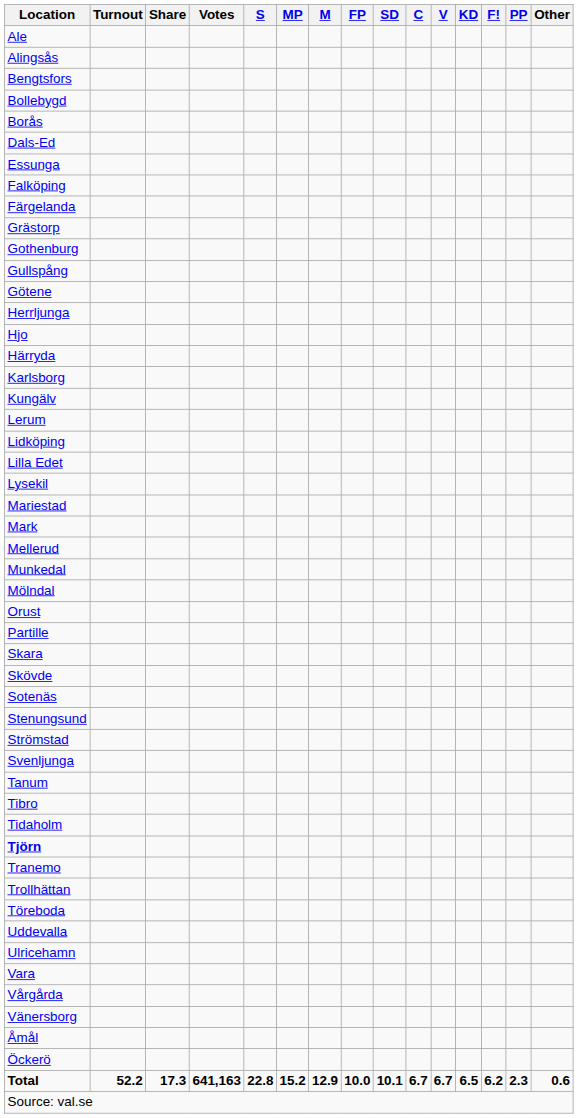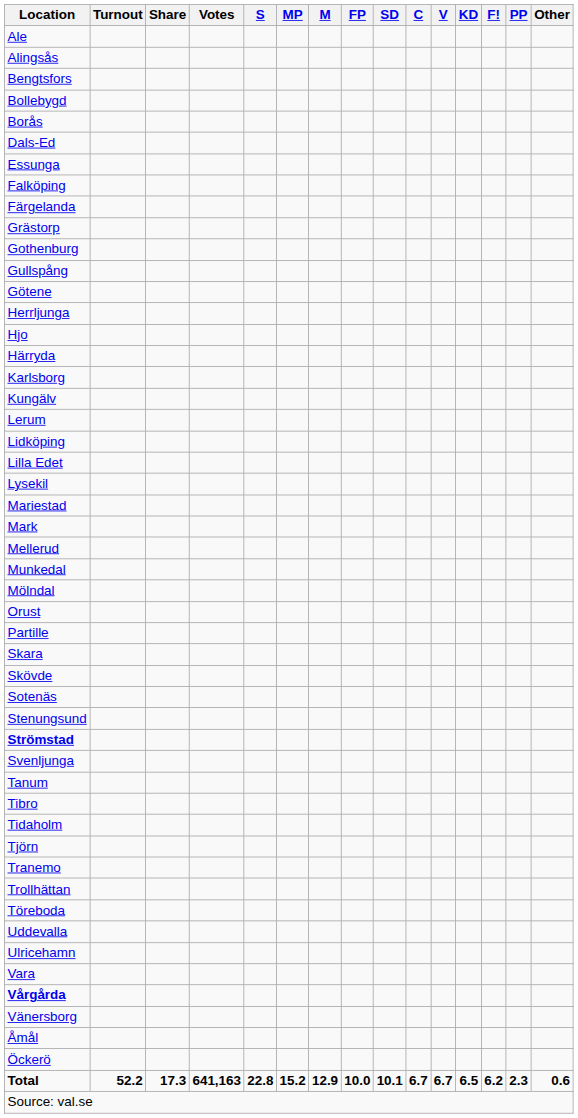Strömstad | Location: normal -> bold
Tjörn | Location: bold -> normal
Vårgårda | Location: normal -> bold
